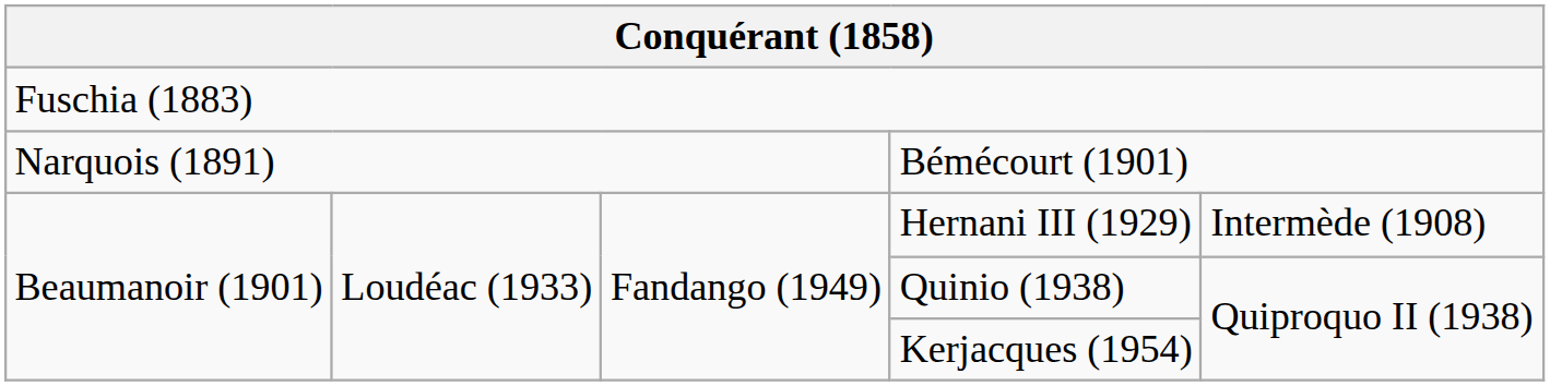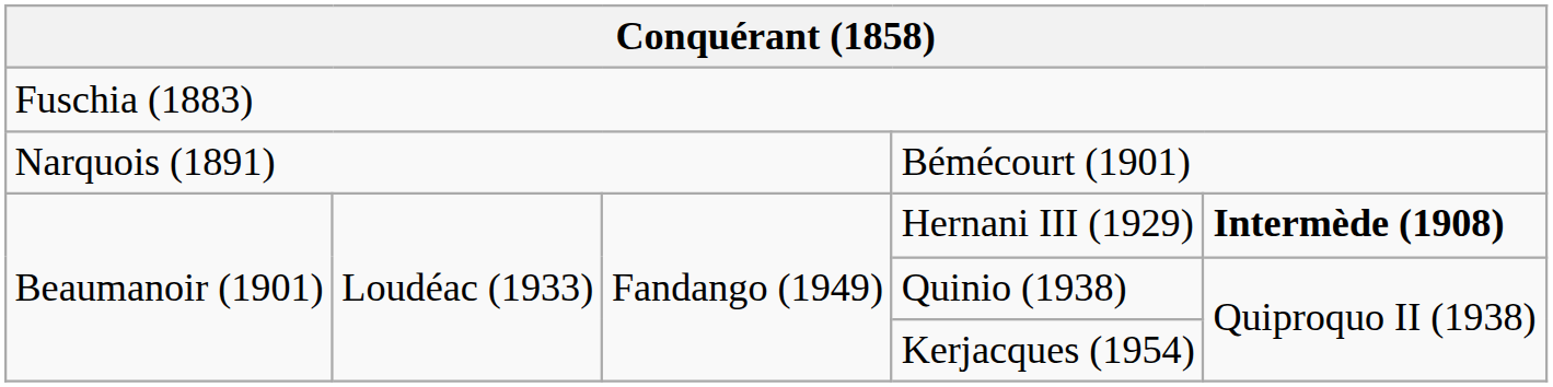Hernani III (1929) | column 5: normal -> bold
